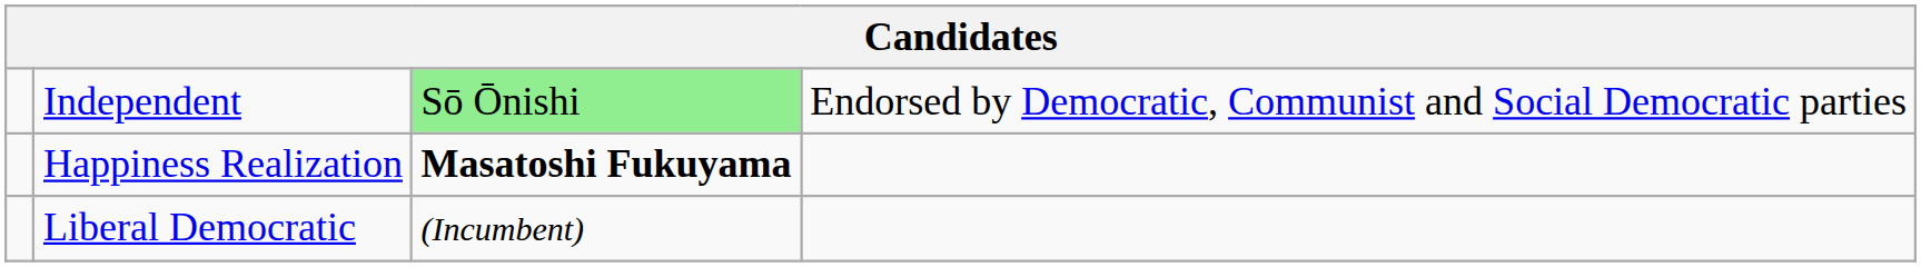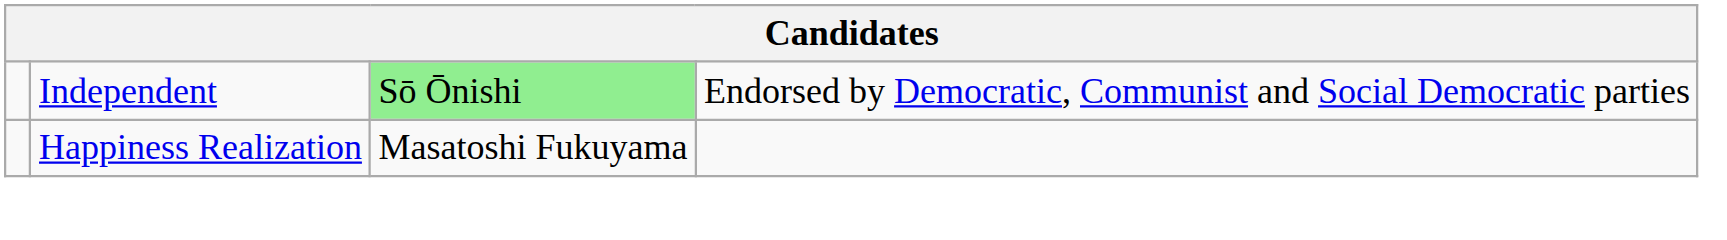Happiness Realization | column 3: bold -> normal
- row: Liberal Democratic | (Incumbent)
